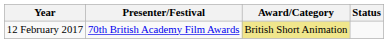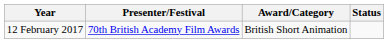12 February 2017 | Award/Category: khaki background -> no background
